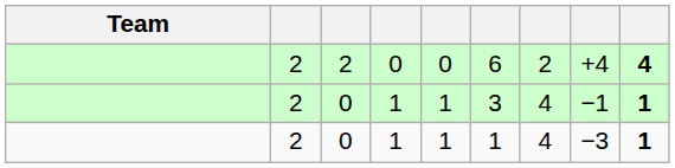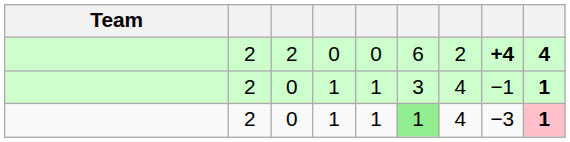row 2 | column 8: normal -> bold
row 4 | column 6: no background -> lightgreen background
row 4 | column 9: no background -> pink background
